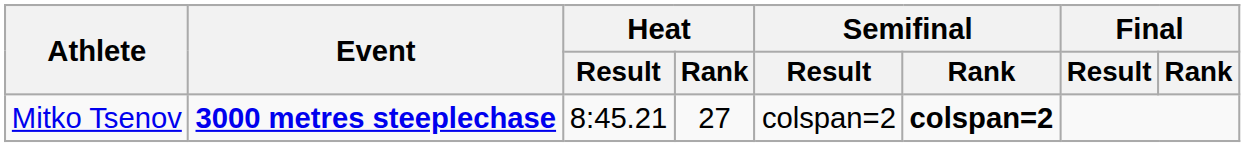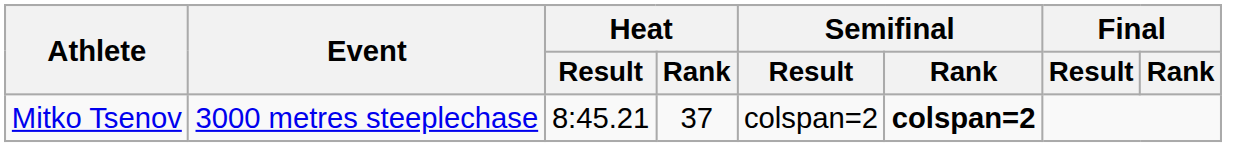Mitko Tsenov | Event: bold -> normal
Mitko Tsenov | Heat / Rank: 27 -> 37
